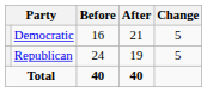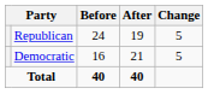rows swapped: Democratic <-> Republican
